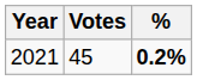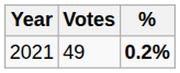2021 | Votes: 45 -> 49
